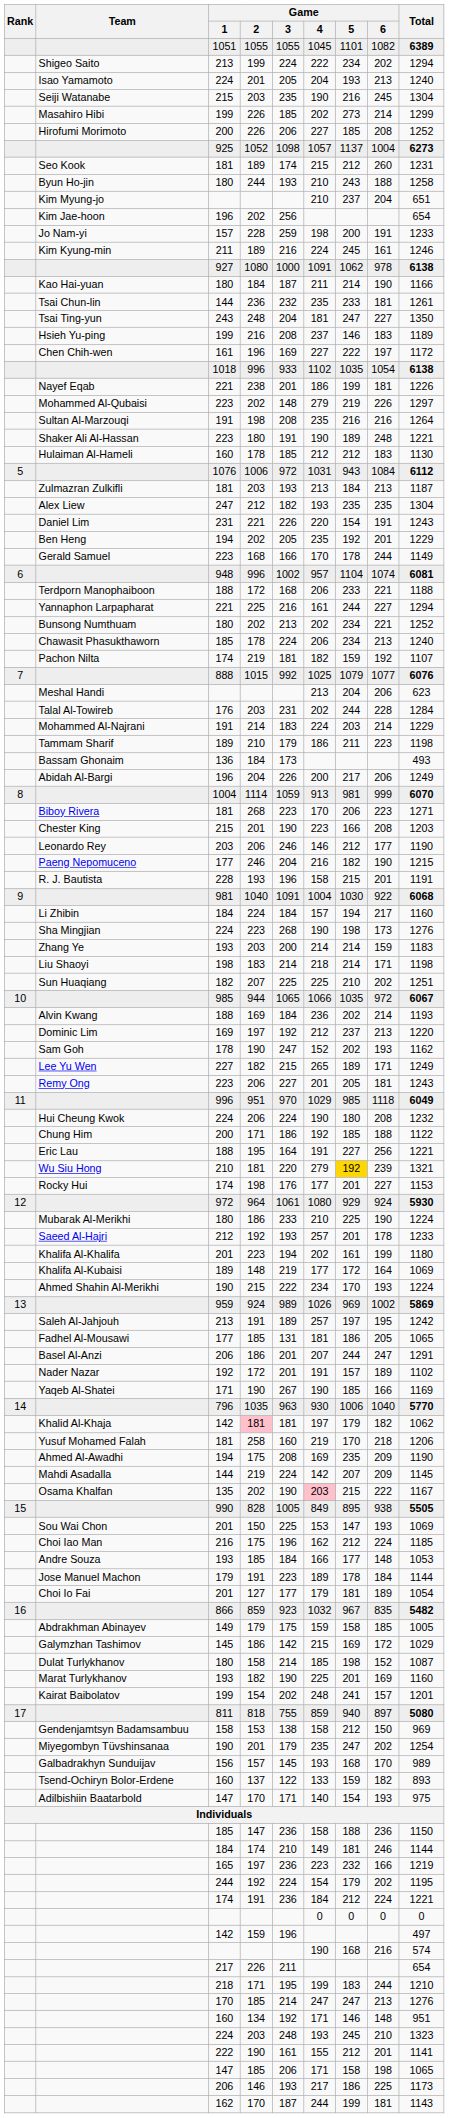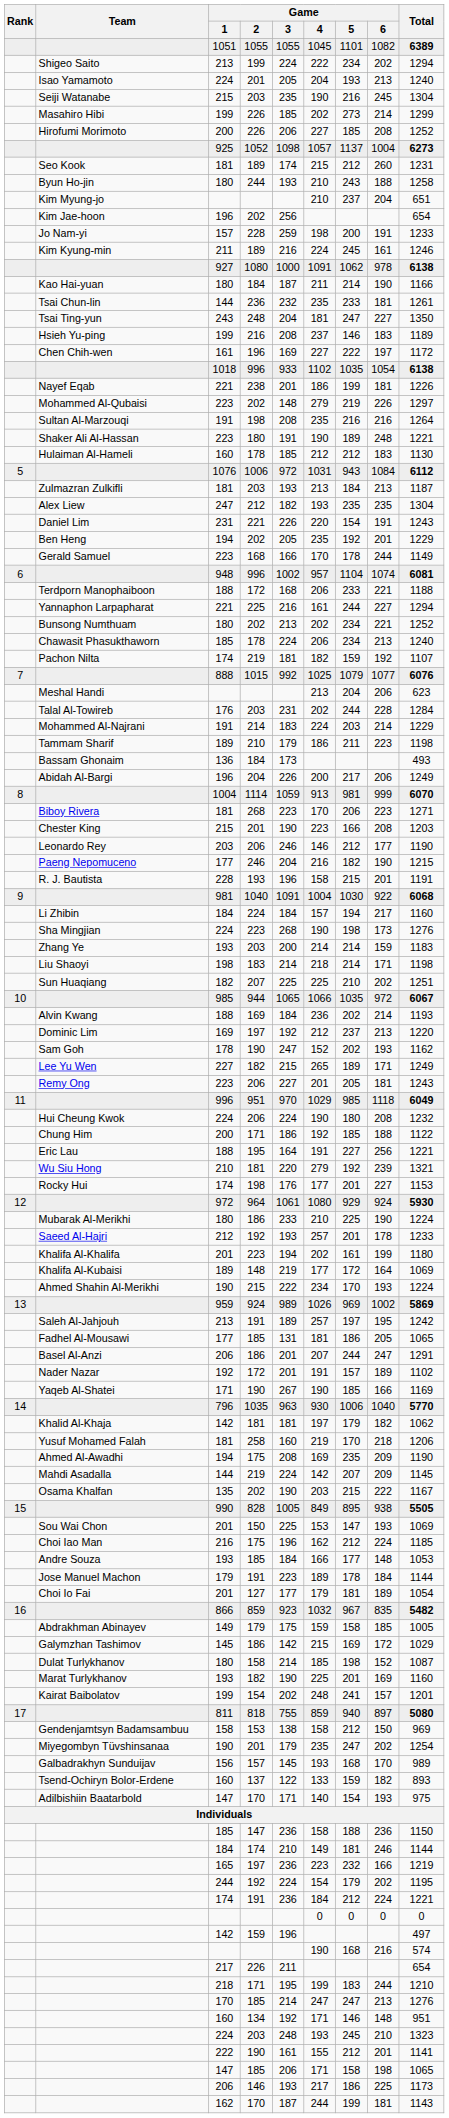Wu Siu Hong | Game / 5: gold background -> no background
Khalid Al-Khaja | Game / 2: pink background -> no background
Osama Khalfan | Game / 4: pink background -> no background
